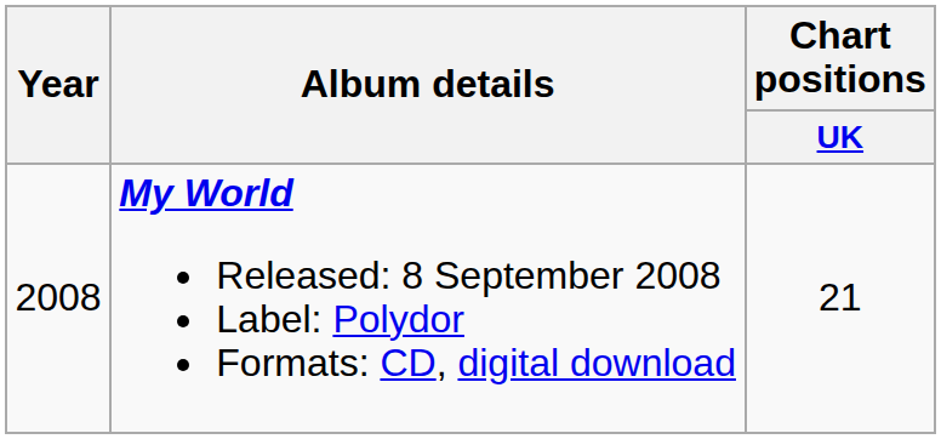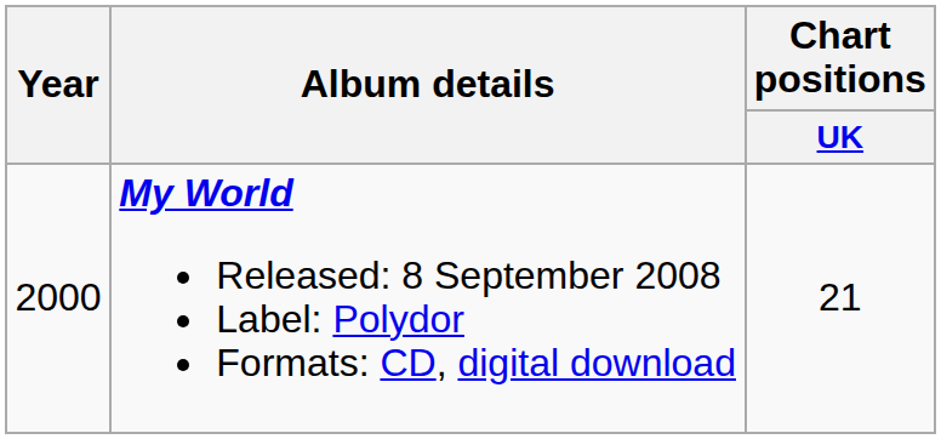row 3 | Year: 2008 -> 2000
